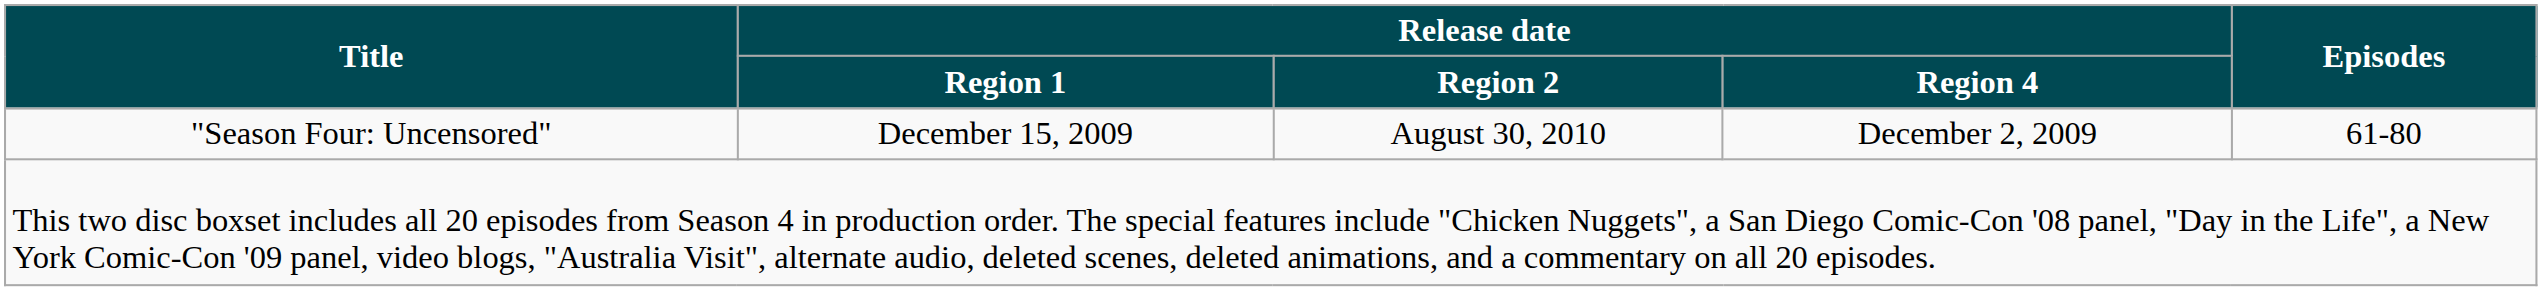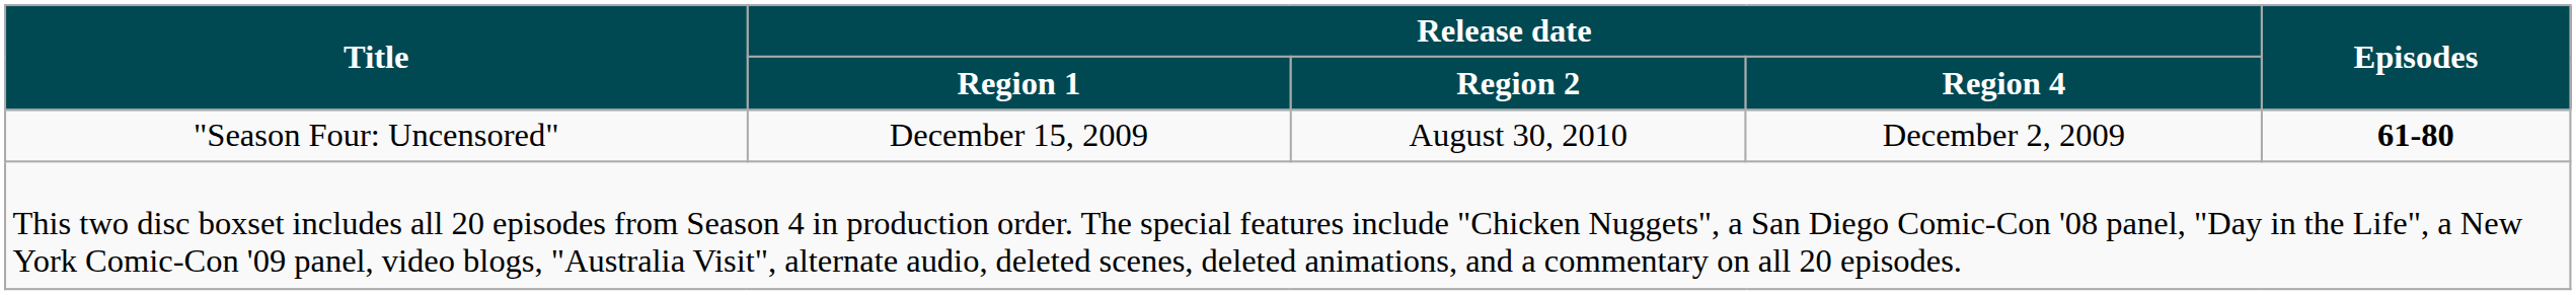"Season Four: Uncensored" | Episodes: normal -> bold
